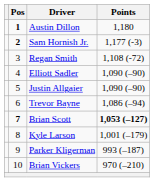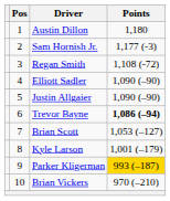Austin Dillon | Pos: bold -> normal
Sam Hornish Jr. | Pos: bold -> normal
Trevor Bayne | Points: normal -> bold
Brian Scott | Pos: bold -> normal
Brian Scott | Points: bold -> normal
Parker Kligerman | Points: no background -> gold background
